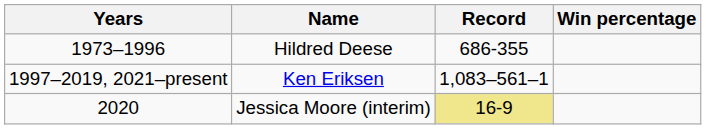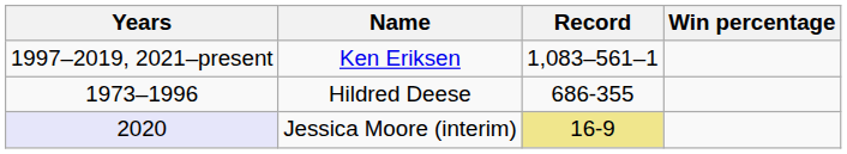rows swapped: Hildred Deese <-> Ken Eriksen
Jessica Moore (interim) | Years: no background -> lavender background
